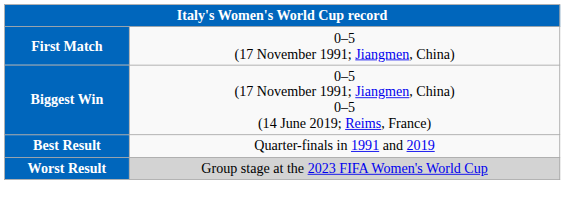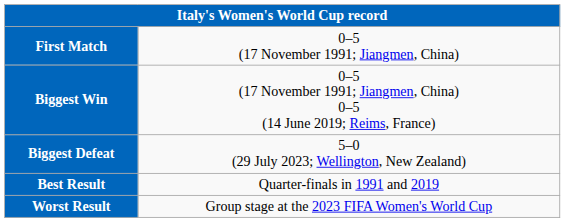+ row: Biggest Defeat | 5–0 (29 July 2023; Wellington, New Zealand)
Worst Result | column 2: lightgrey background -> no background
